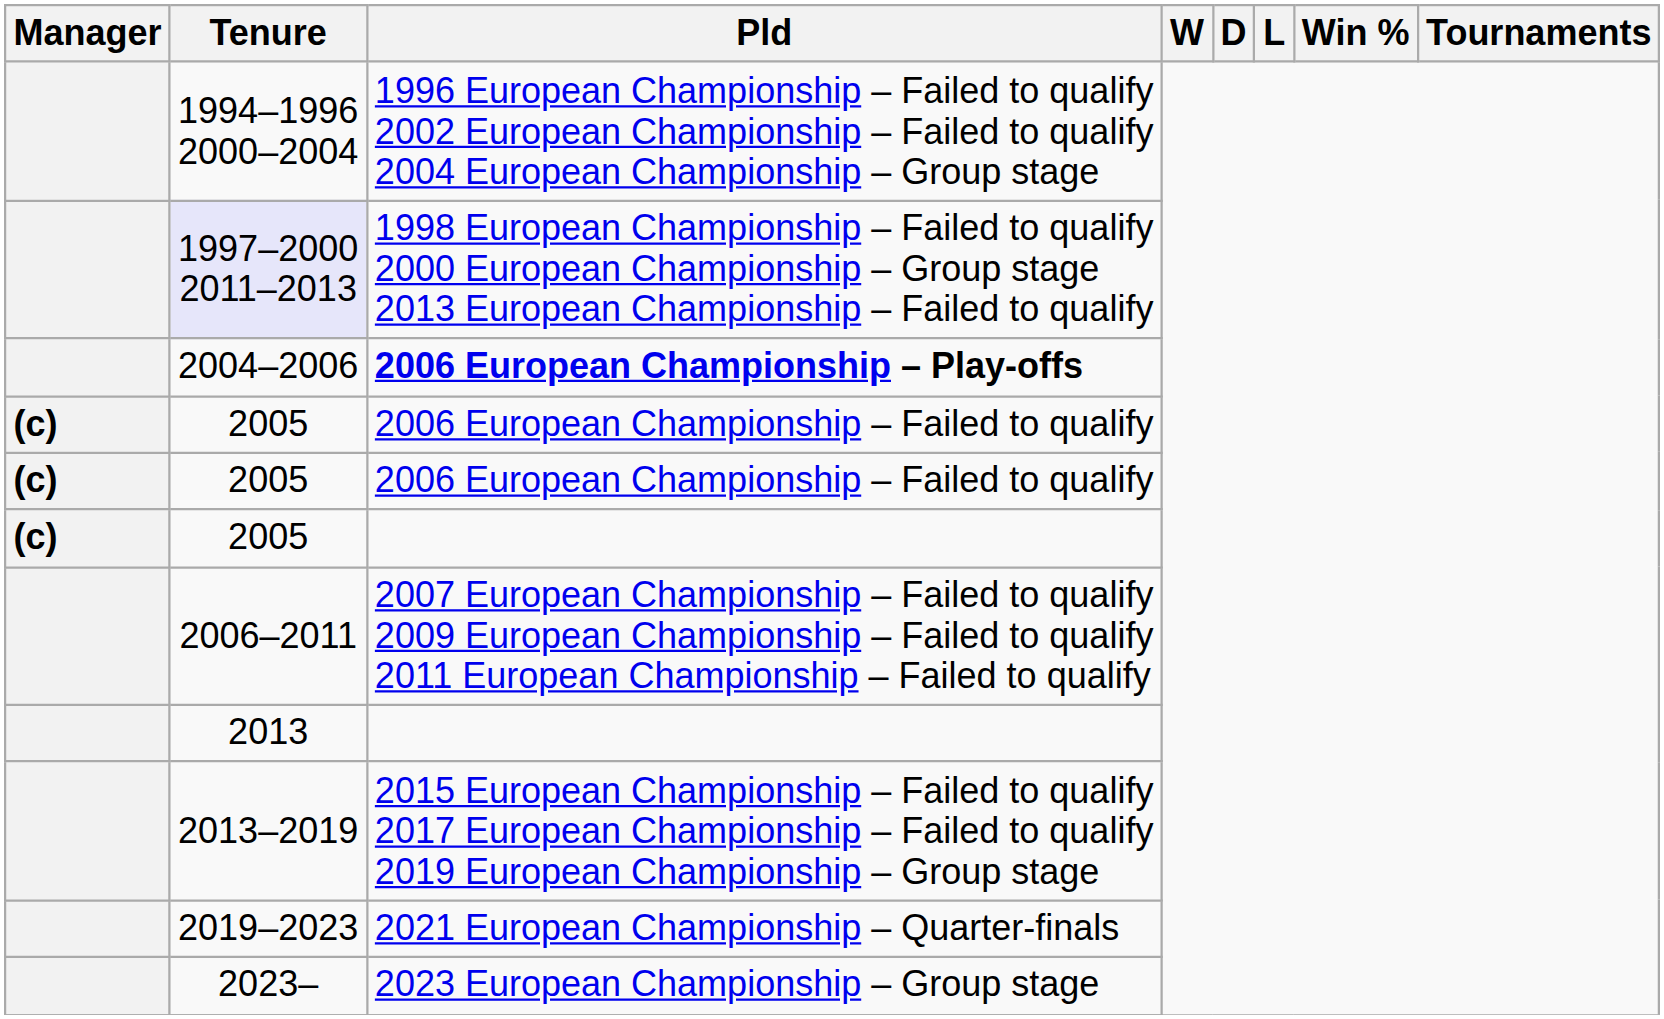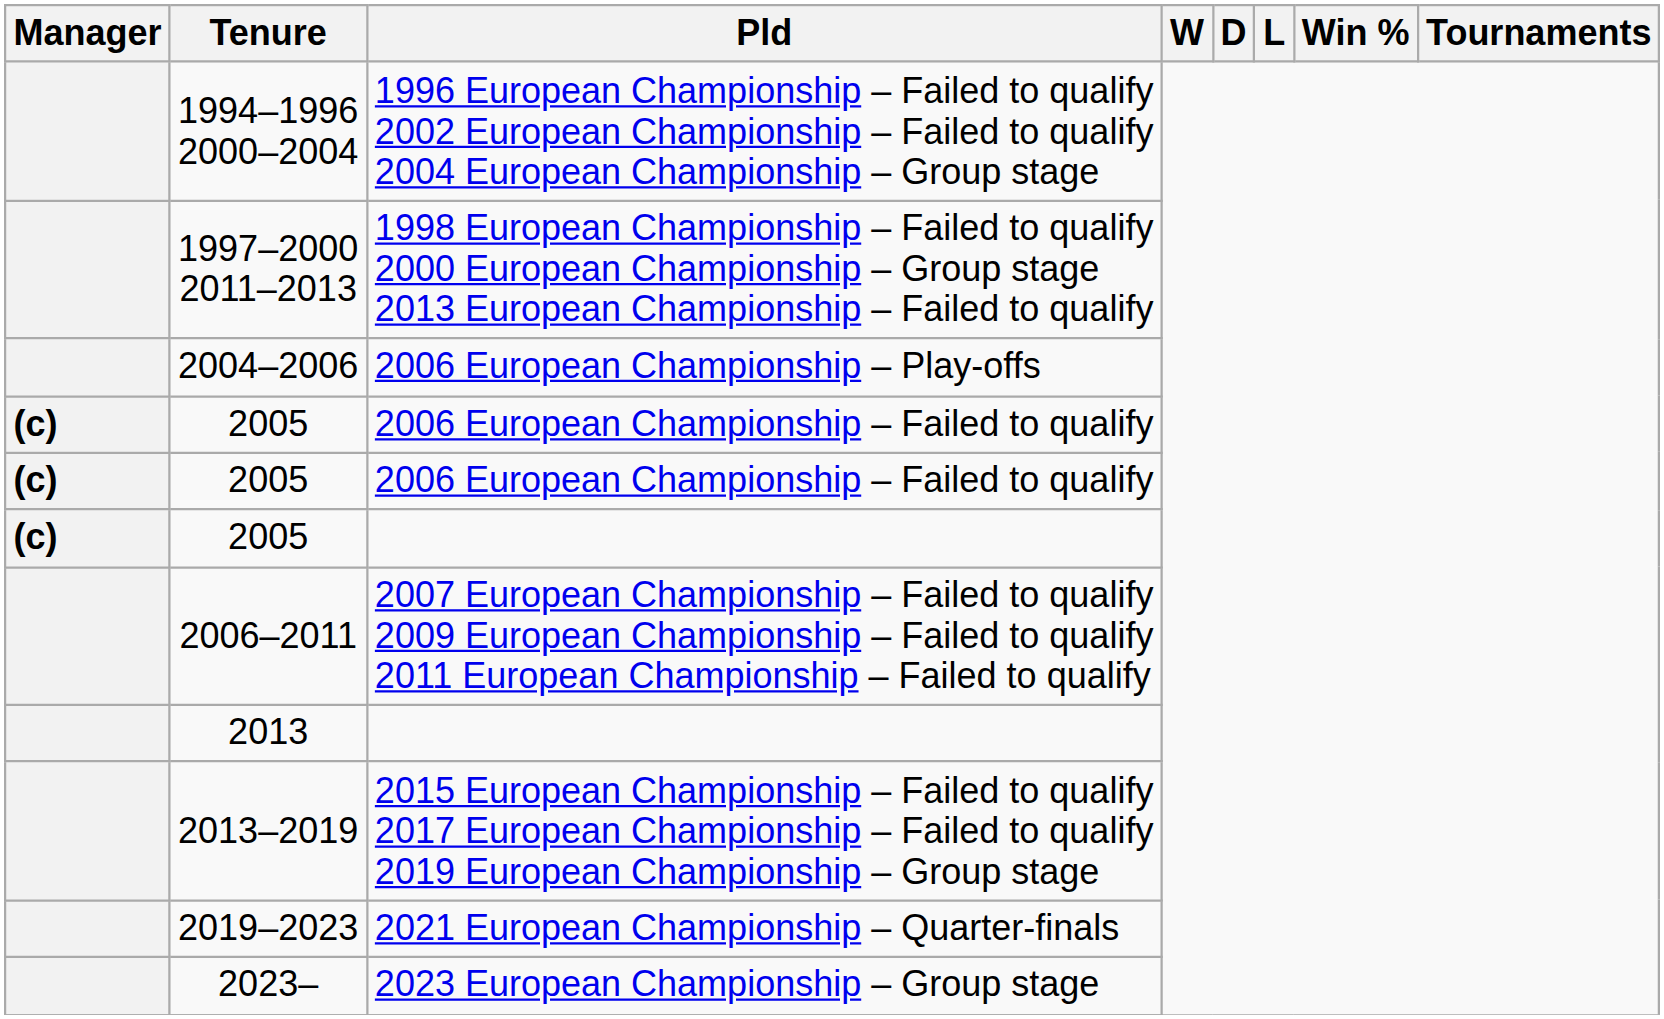1997–2000 2011–2013 | Tenure: lavender background -> no background
2004–2006 | Pld: bold -> normal
